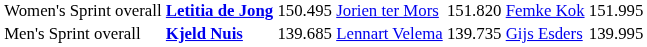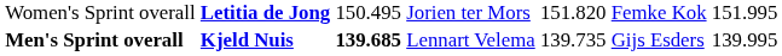row 2 | column 1: normal -> bold
row 2 | column 3: normal -> bold
